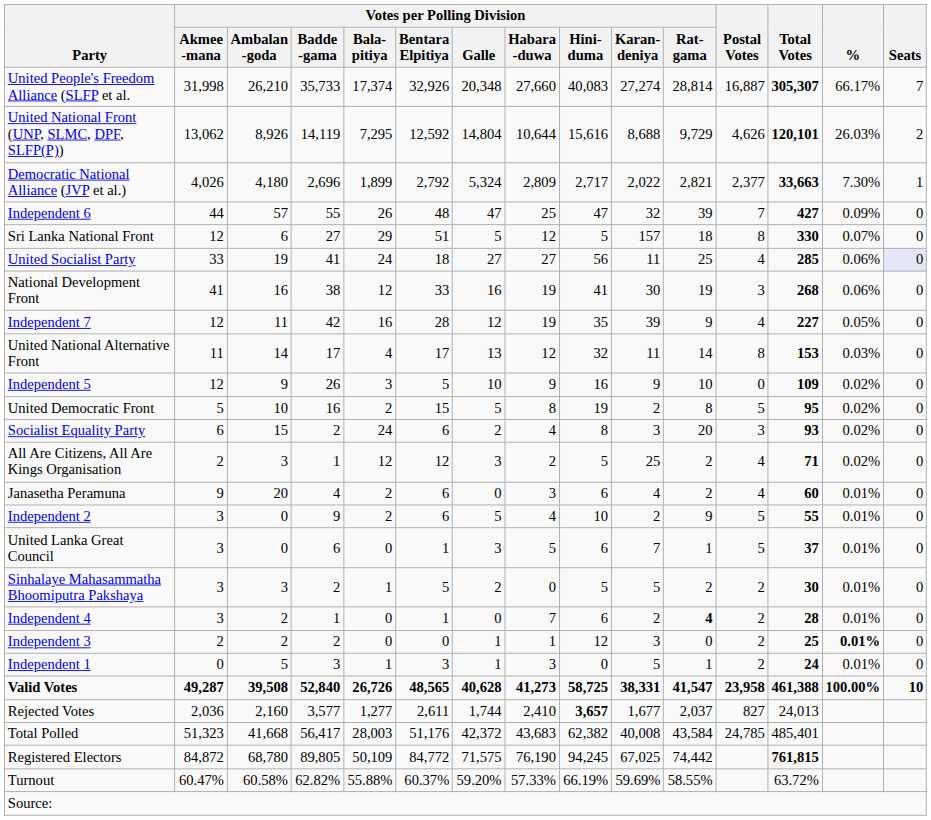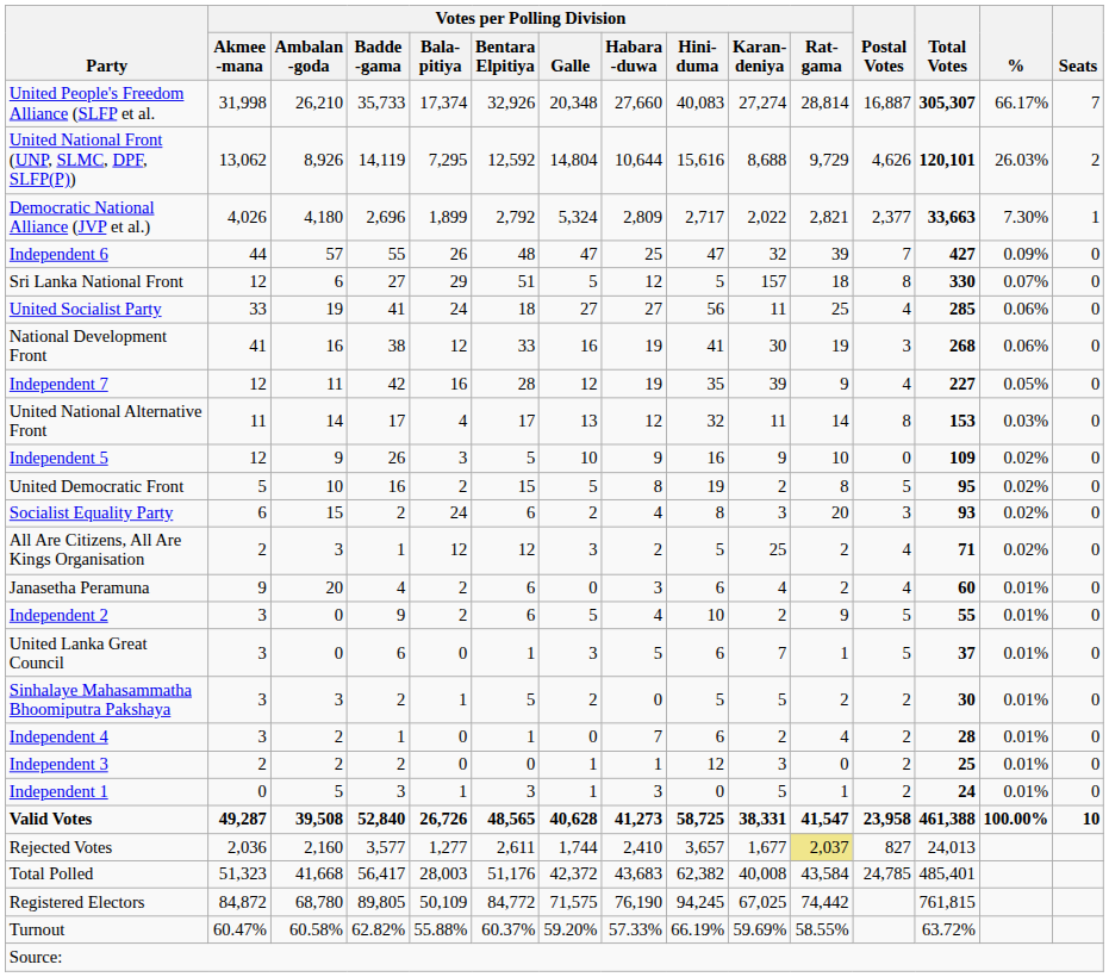United Socialist Party | Seats: lavender background -> no background
Independent 4 | Votes per Polling Division / Rat- gama: bold -> normal
Independent 3 | %: bold -> normal
Rejected Votes | Votes per Polling Division / Hini- duma: bold -> normal
Rejected Votes | Votes per Polling Division / Rat- gama: no background -> khaki background
Registered Electors | Total Votes: bold -> normal
